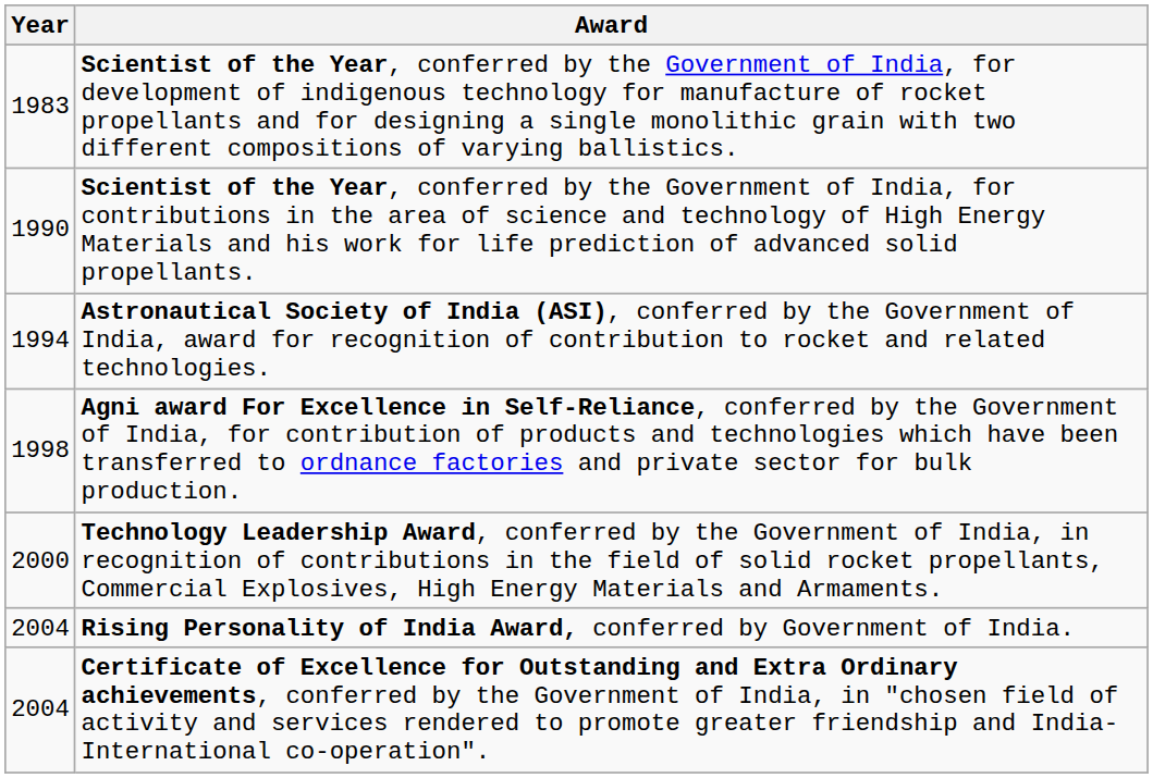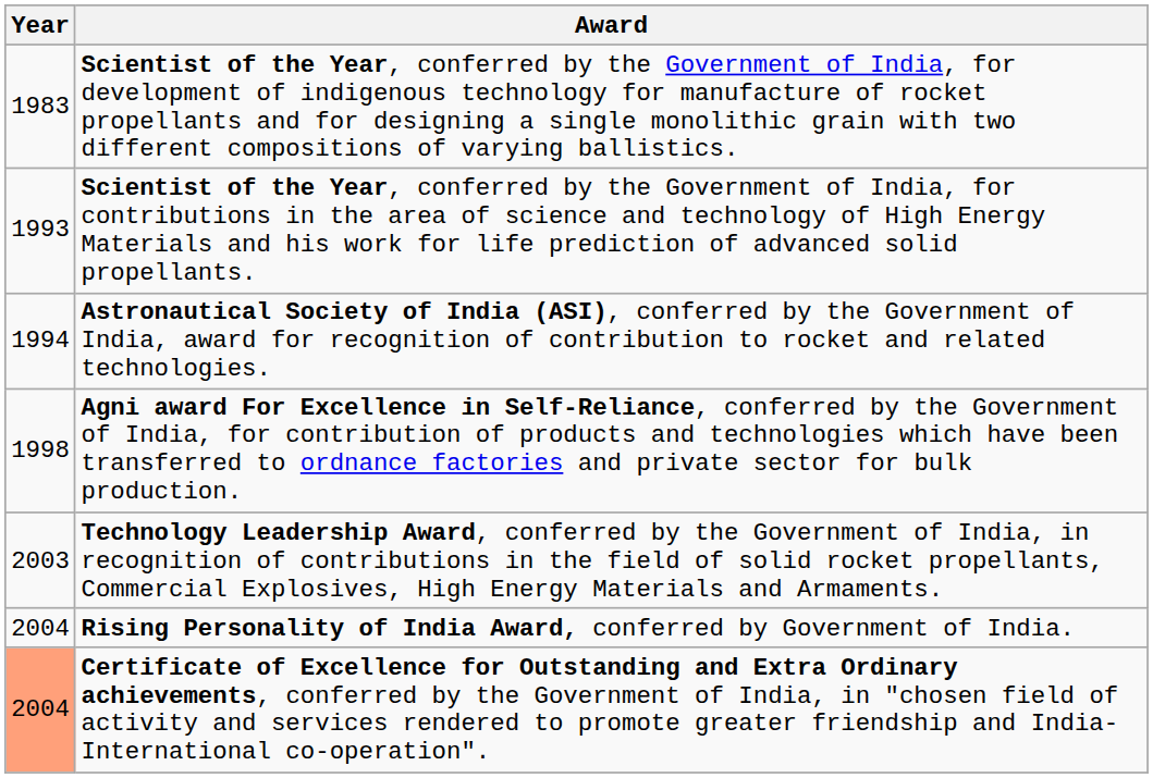row 3 | Year: 1990 -> 1993
row 6 | Year: 2000 -> 2003
row 8 | Year: no background -> lightsalmon background
